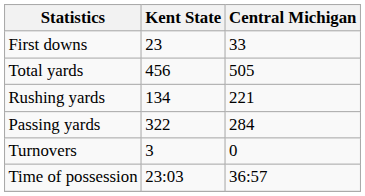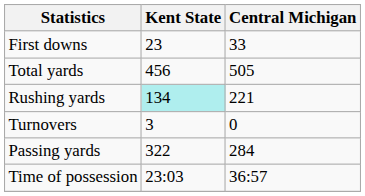Rushing yards | Kent State: no background -> paleturquoise background
rows swapped: Passing yards <-> Turnovers
